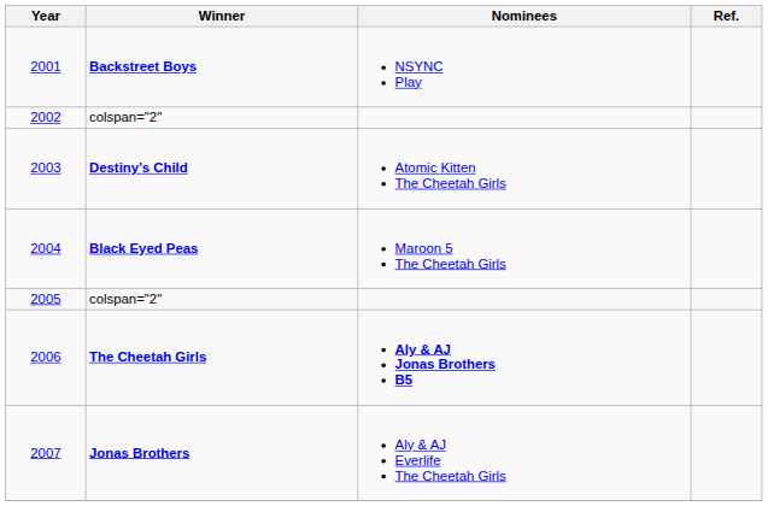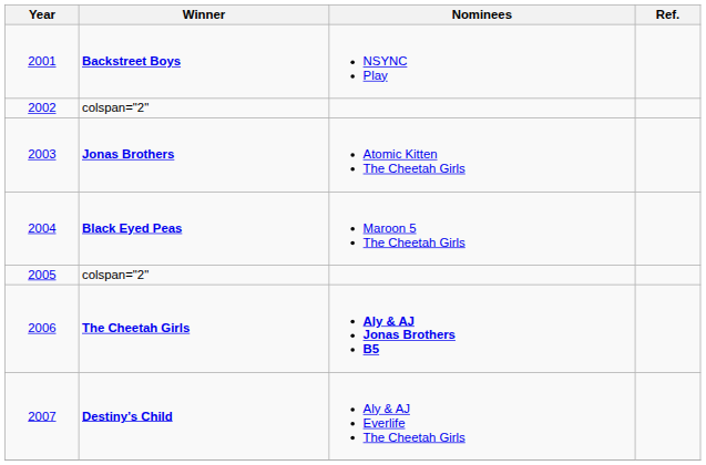2003 | Winner: Destiny’s Child -> Jonas Brothers
2007 | Winner: Jonas Brothers -> Destiny’s Child
